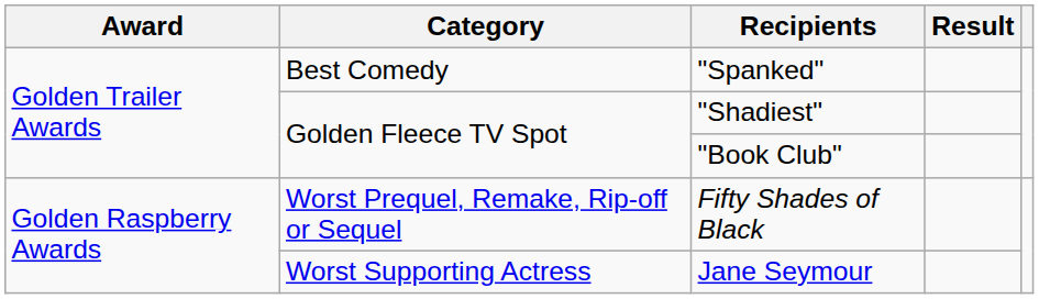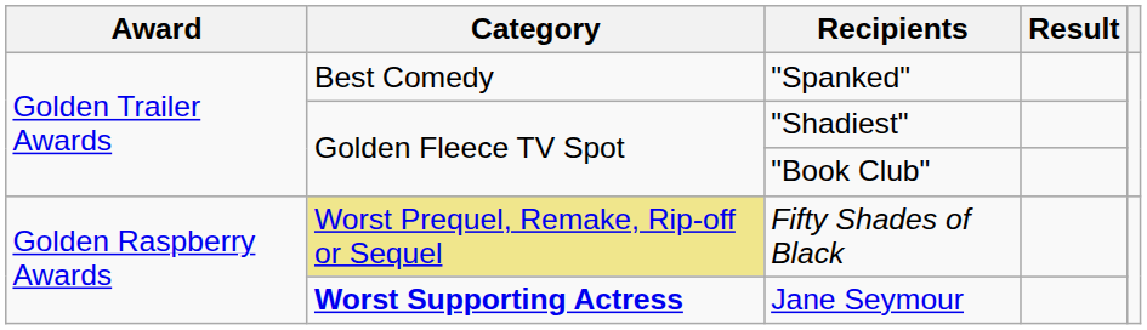Fifty Shades of Black | Category: no background -> khaki background
Jane Seymour | Category: normal -> bold
